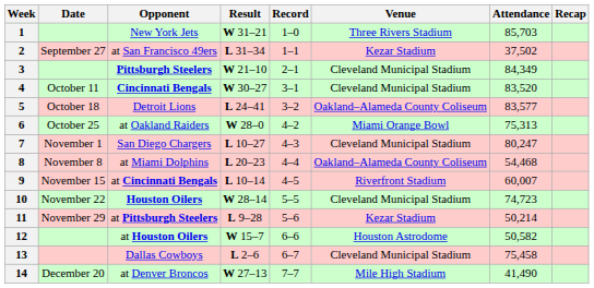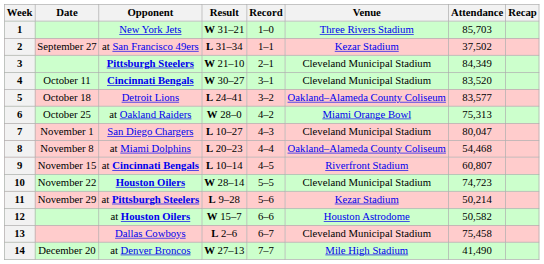7 | Attendance: 80,247 -> 80,047
9 | Attendance: 60,007 -> 60,807
